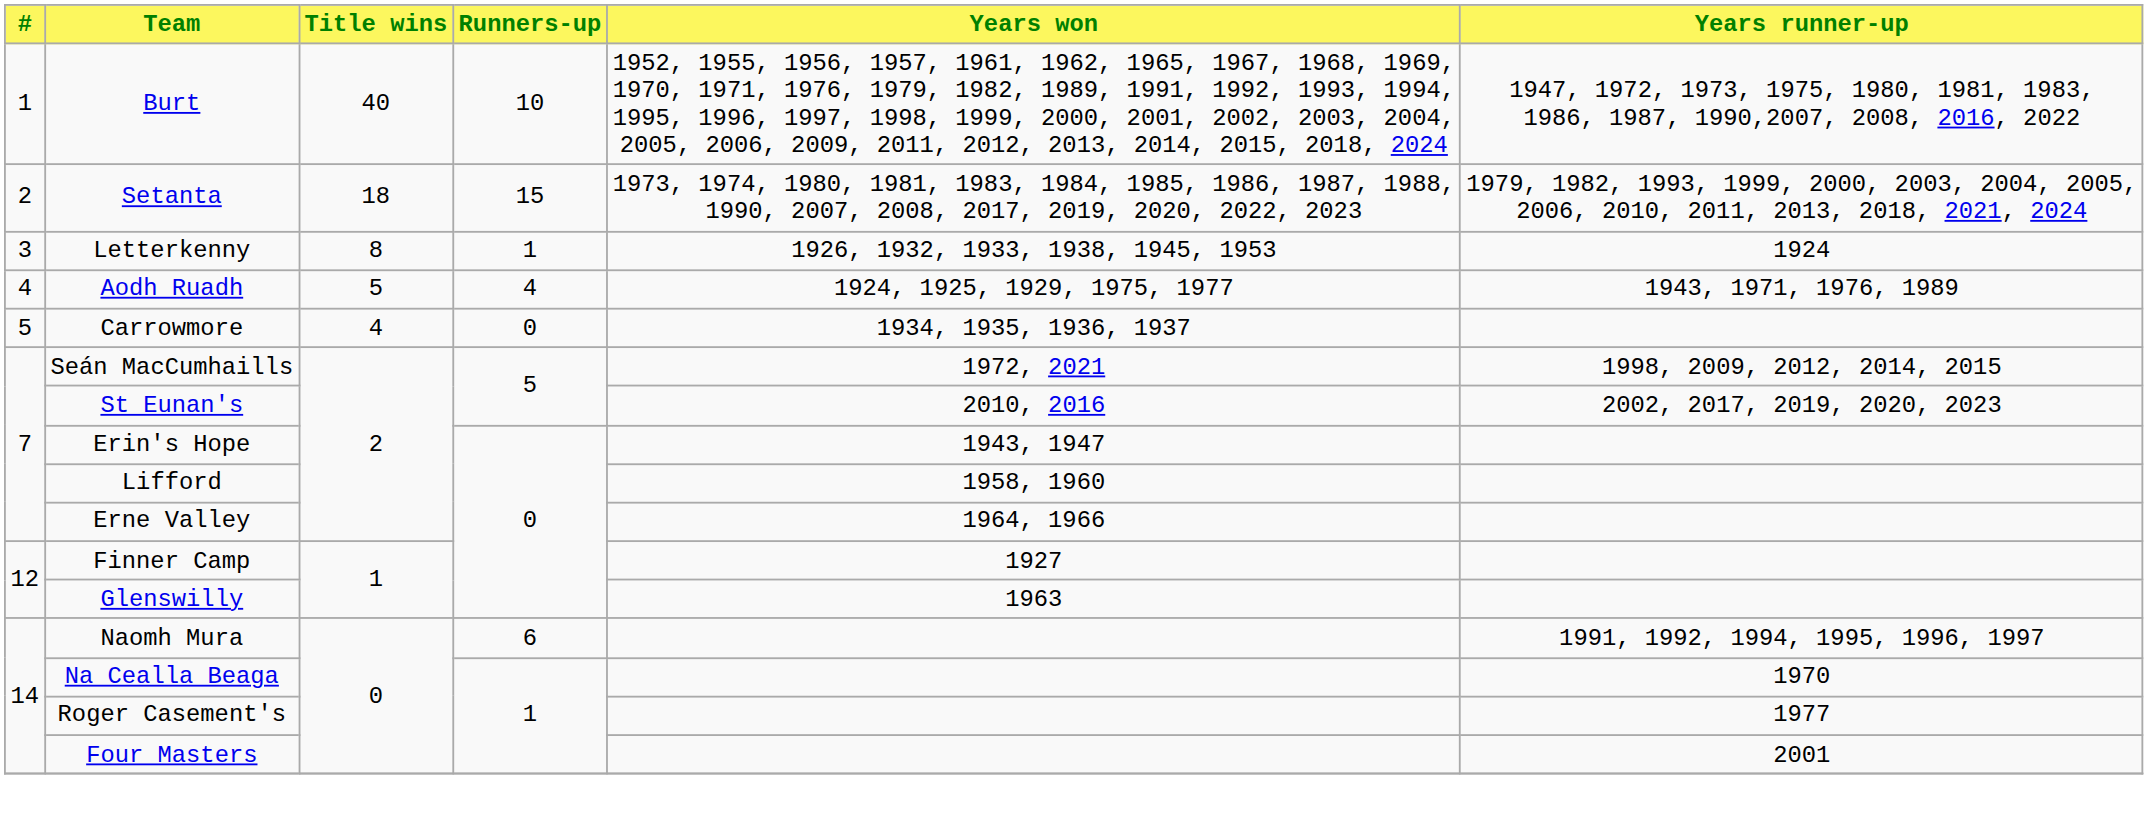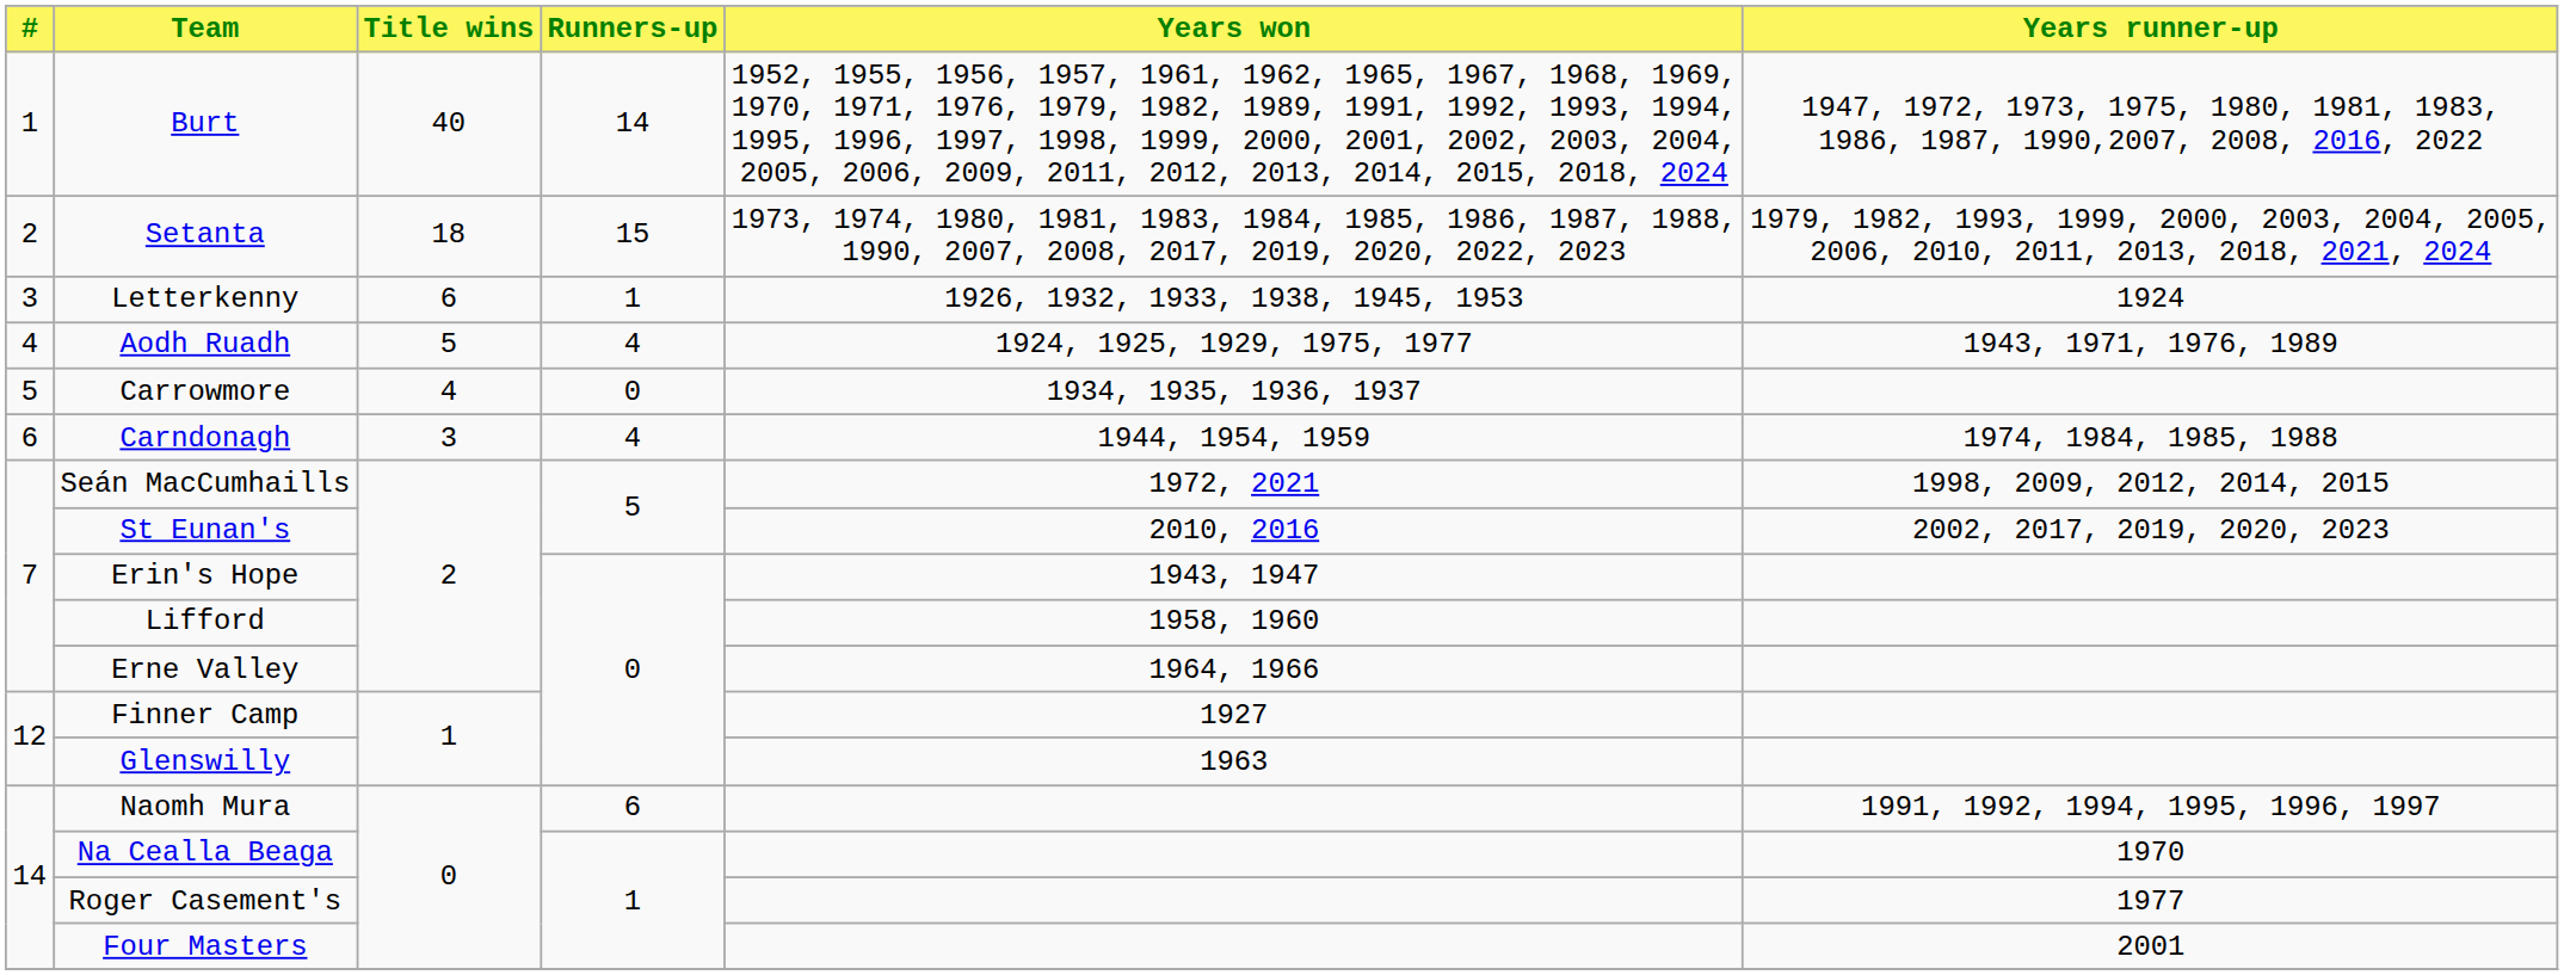Burt | Runners-up: 10 -> 14
Letterkenny | Title wins: 8 -> 6
+ row: 6 | Carndonagh | 3 | 4 | 1944, 1954, 1959 | 1974, 1984, 1985, 1988
